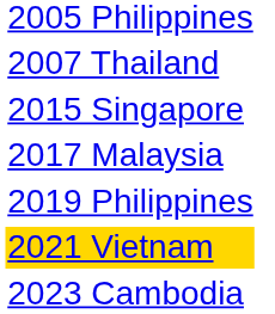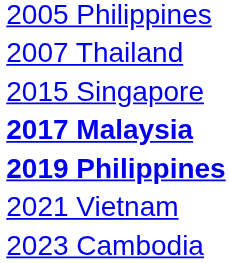2017 Malaysia | column 1: normal -> bold
2019 Philippines | column 1: normal -> bold
2021 Vietnam | column 1: gold background -> no background
